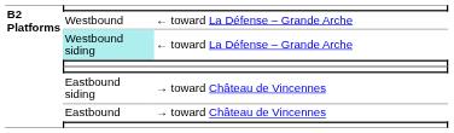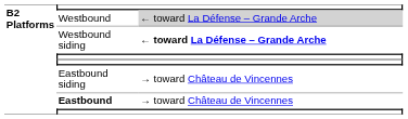Westbound | column 3: no background -> lightgrey background
Westbound siding | column 2: paleturquoise background -> no background
Westbound siding | column 3: normal -> bold
Eastbound | column 2: normal -> bold
